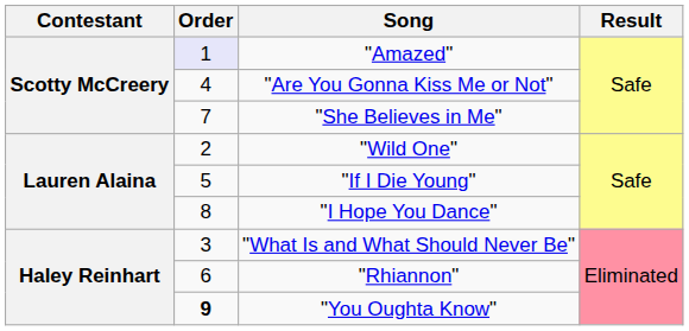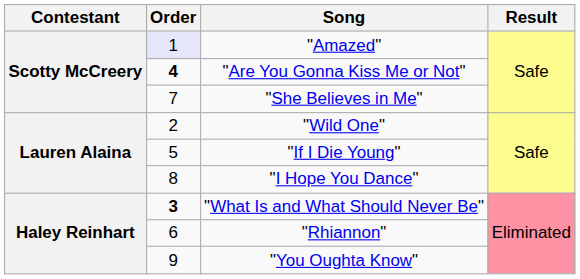"Are You Gonna Kiss Me or Not" | Order: normal -> bold
"What Is and What Should Never Be" | Order: normal -> bold
"You Oughta Know" | Order: bold -> normal
